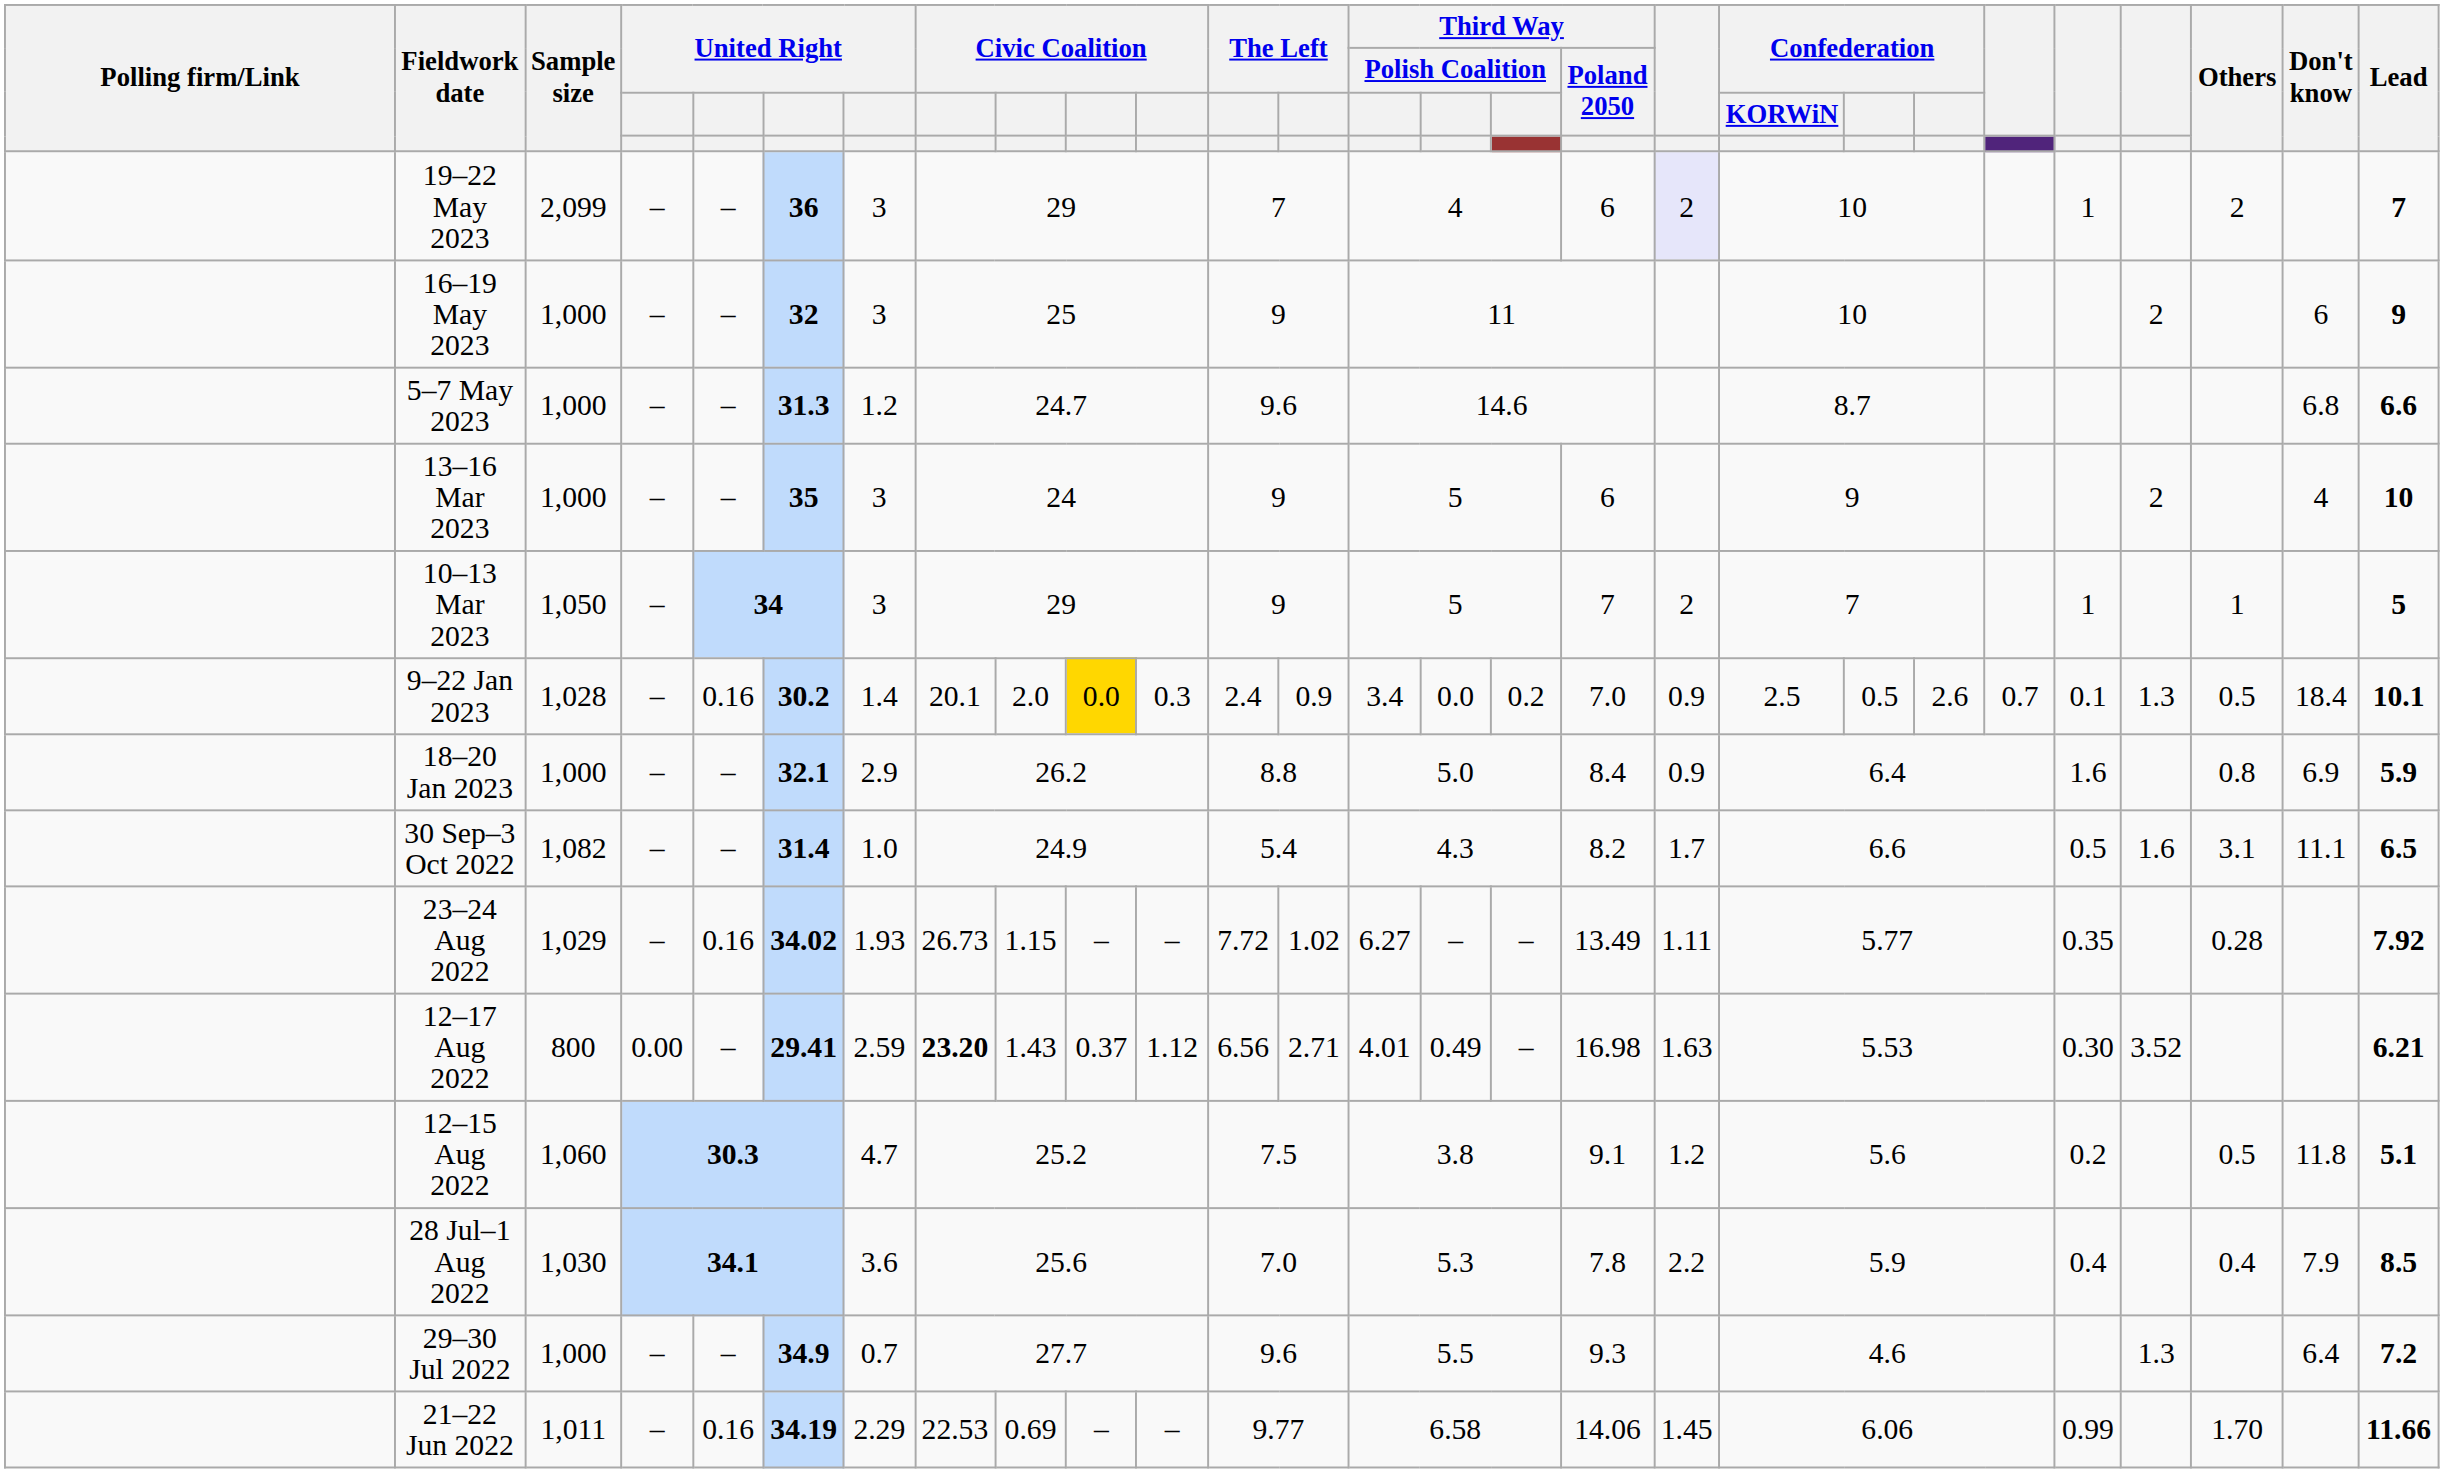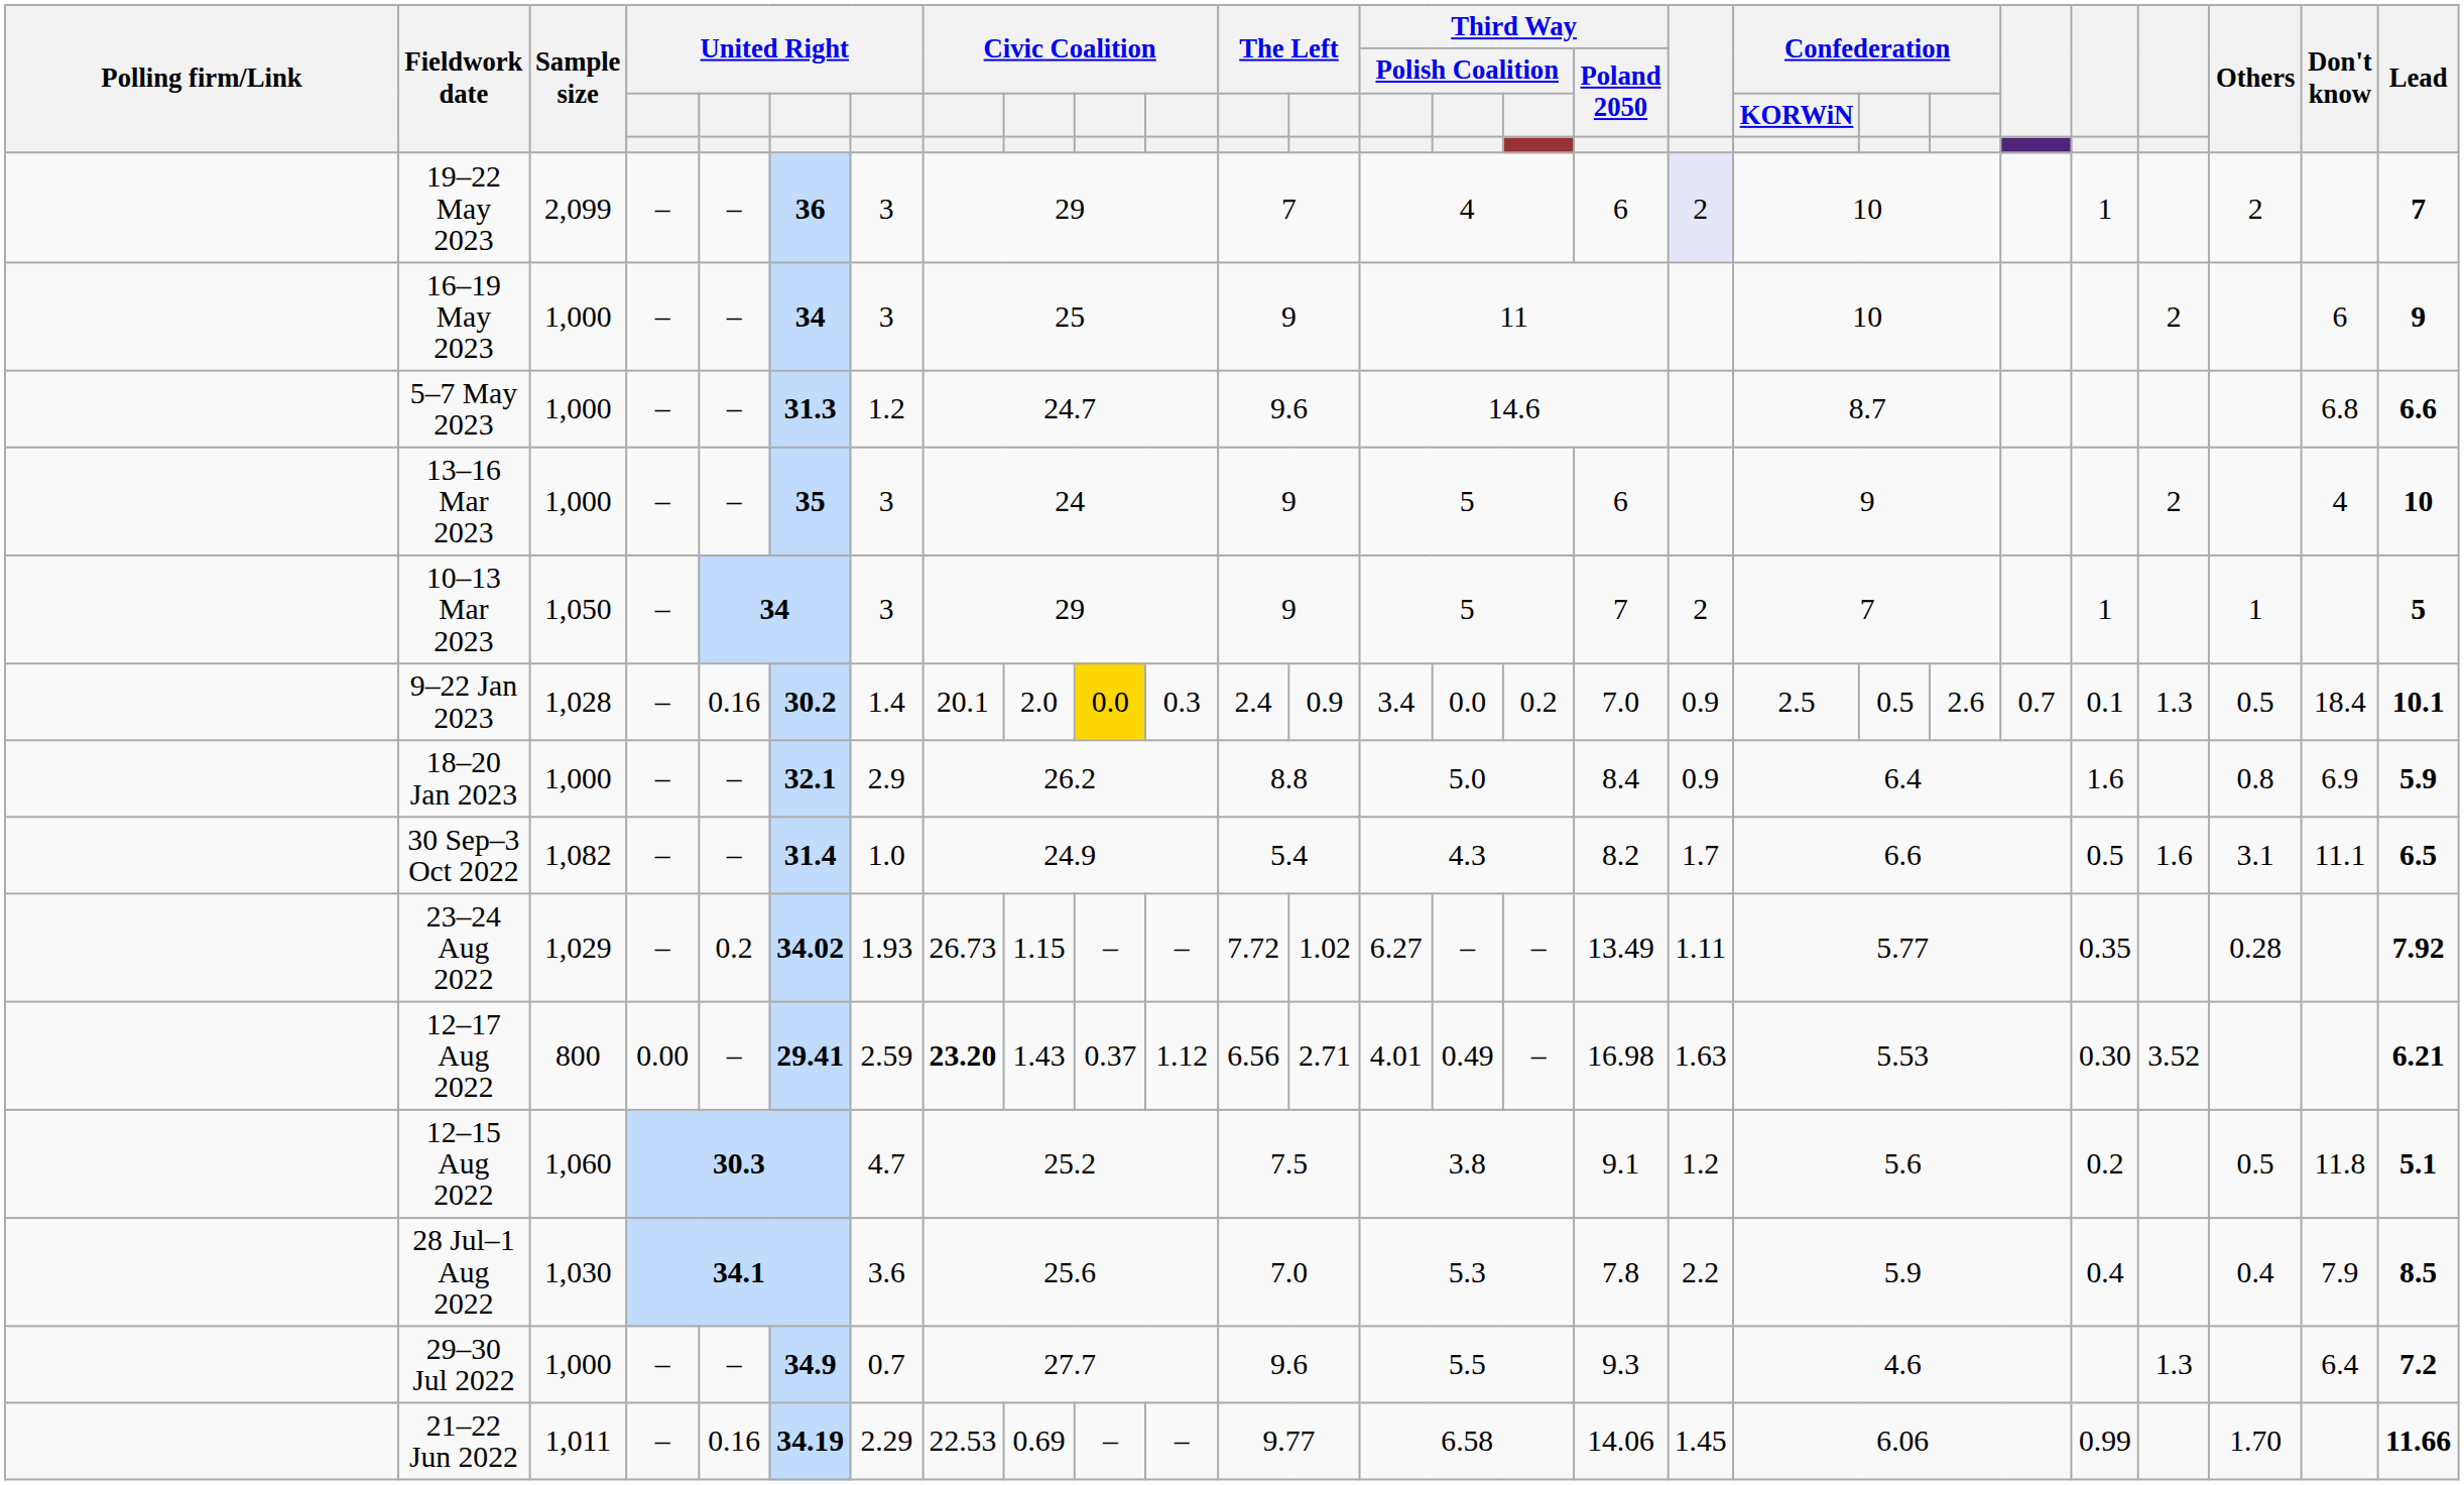16–19 May 2023 | column 6: 32 -> 34
23–24 Aug 2022 | column 5: 0.16 -> 0.2
